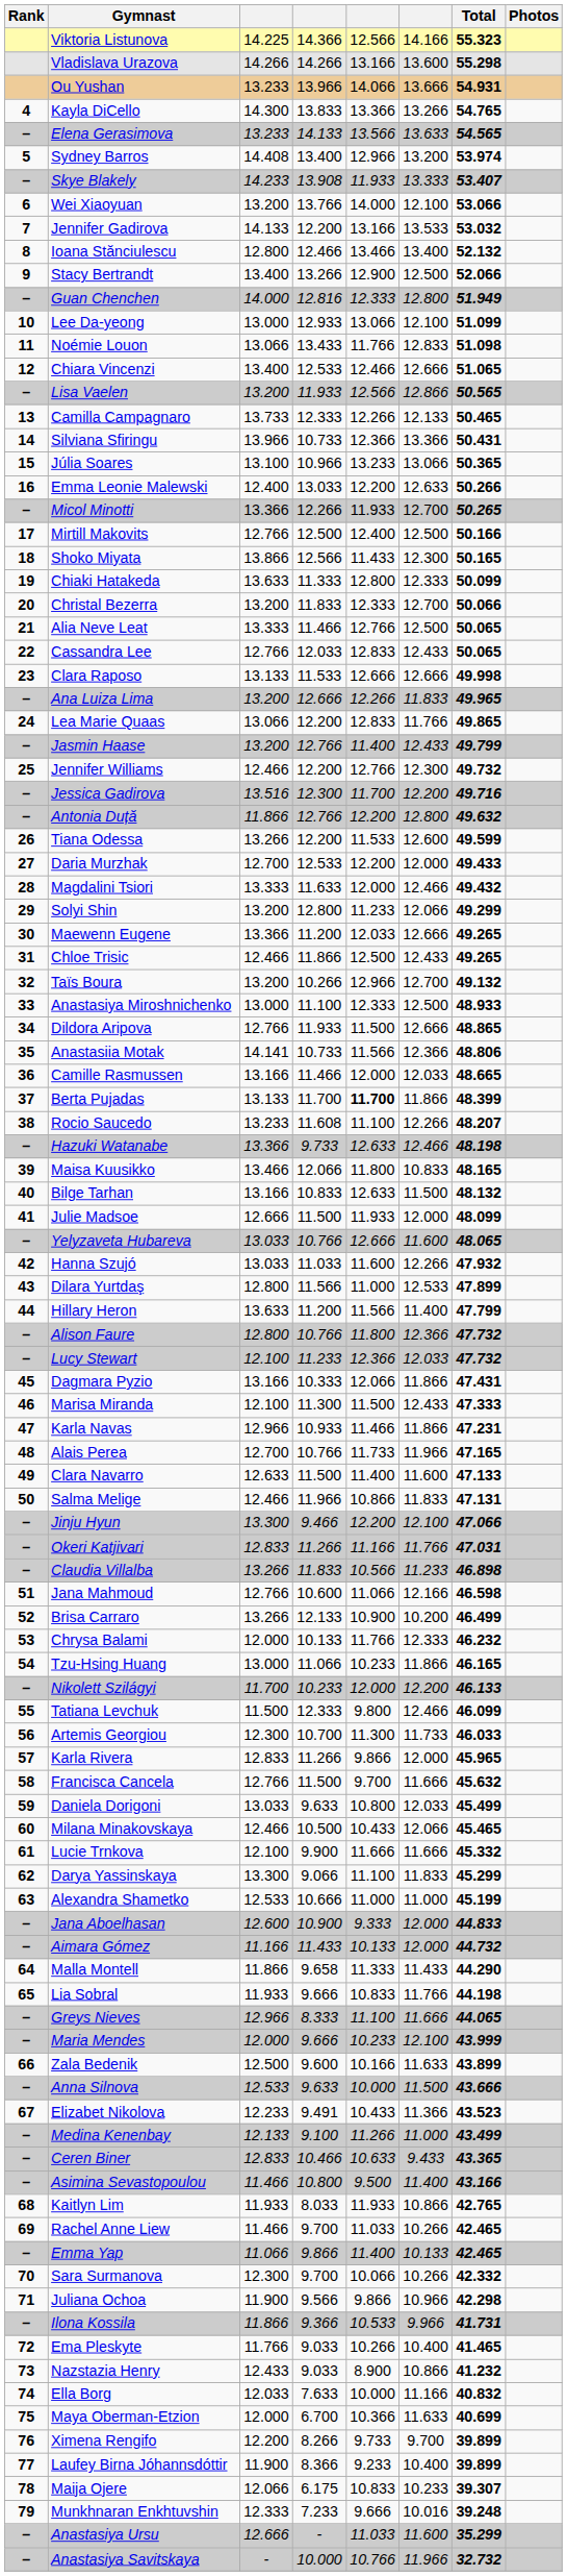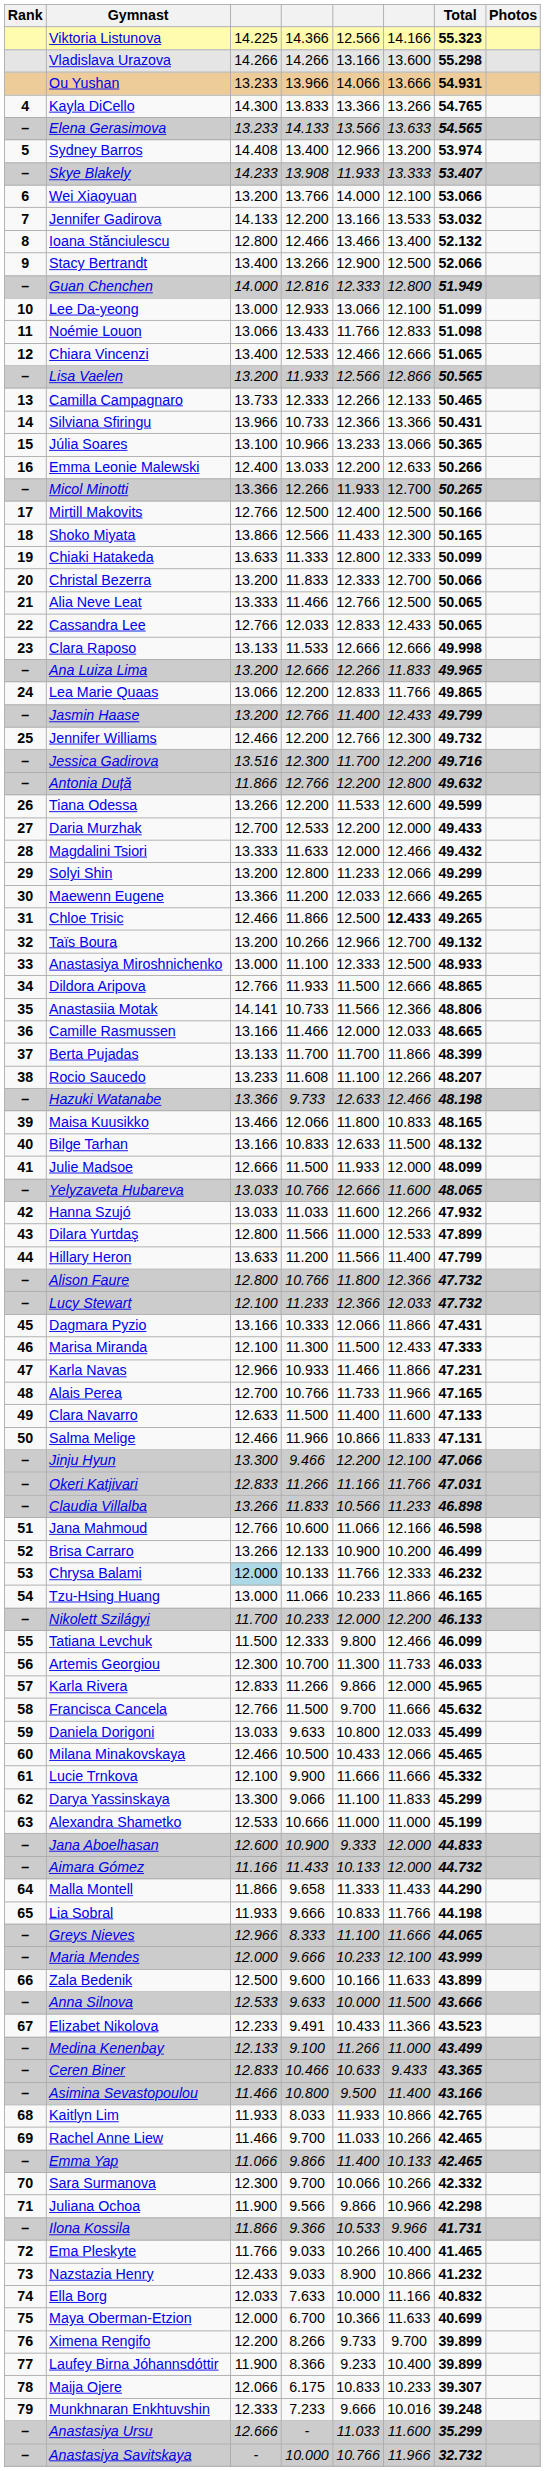Chloe Trisic | column 6: normal -> bold
Berta Pujadas | column 5: bold -> normal
Chrysa Balami | column 3: no background -> lightblue background
